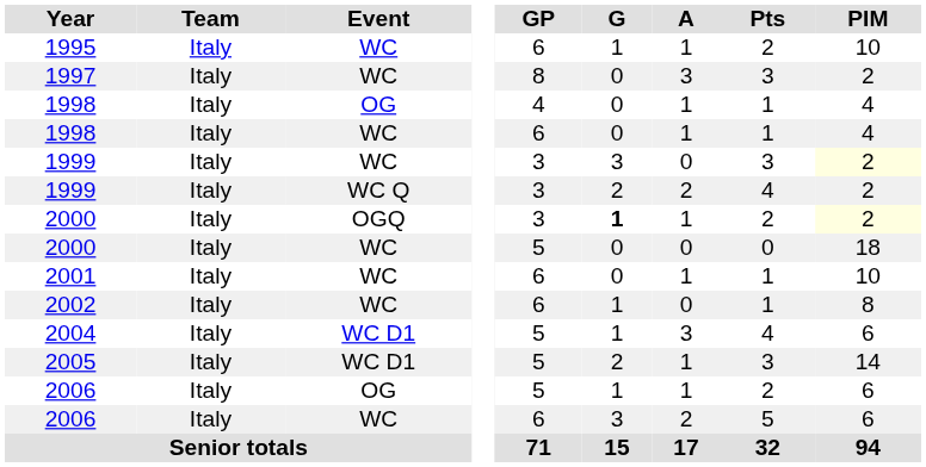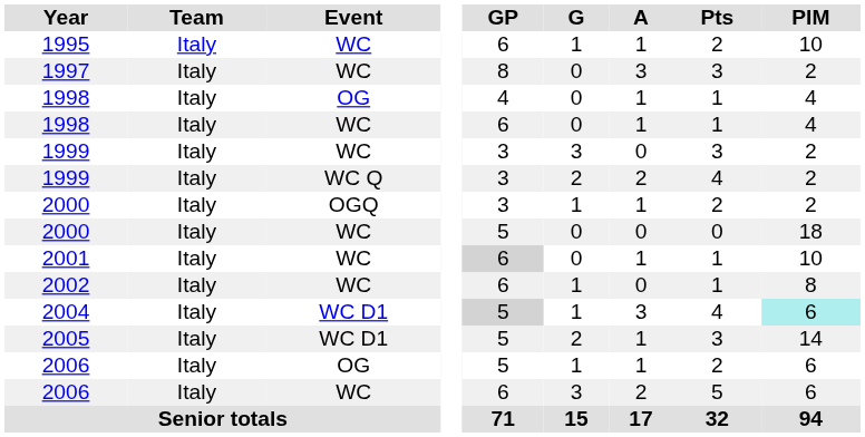1999 / WC | PIM: lightyellow background -> no background
2000 / OGQ | G: bold -> normal
2000 / OGQ | PIM: lightyellow background -> no background
2001 | GP: no background -> lightgrey background
2004 | GP: no background -> lightgrey background
2004 | PIM: no background -> paleturquoise background
